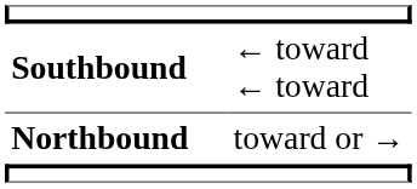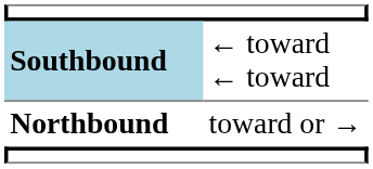row 1 | column 1: no background -> lightblue background
